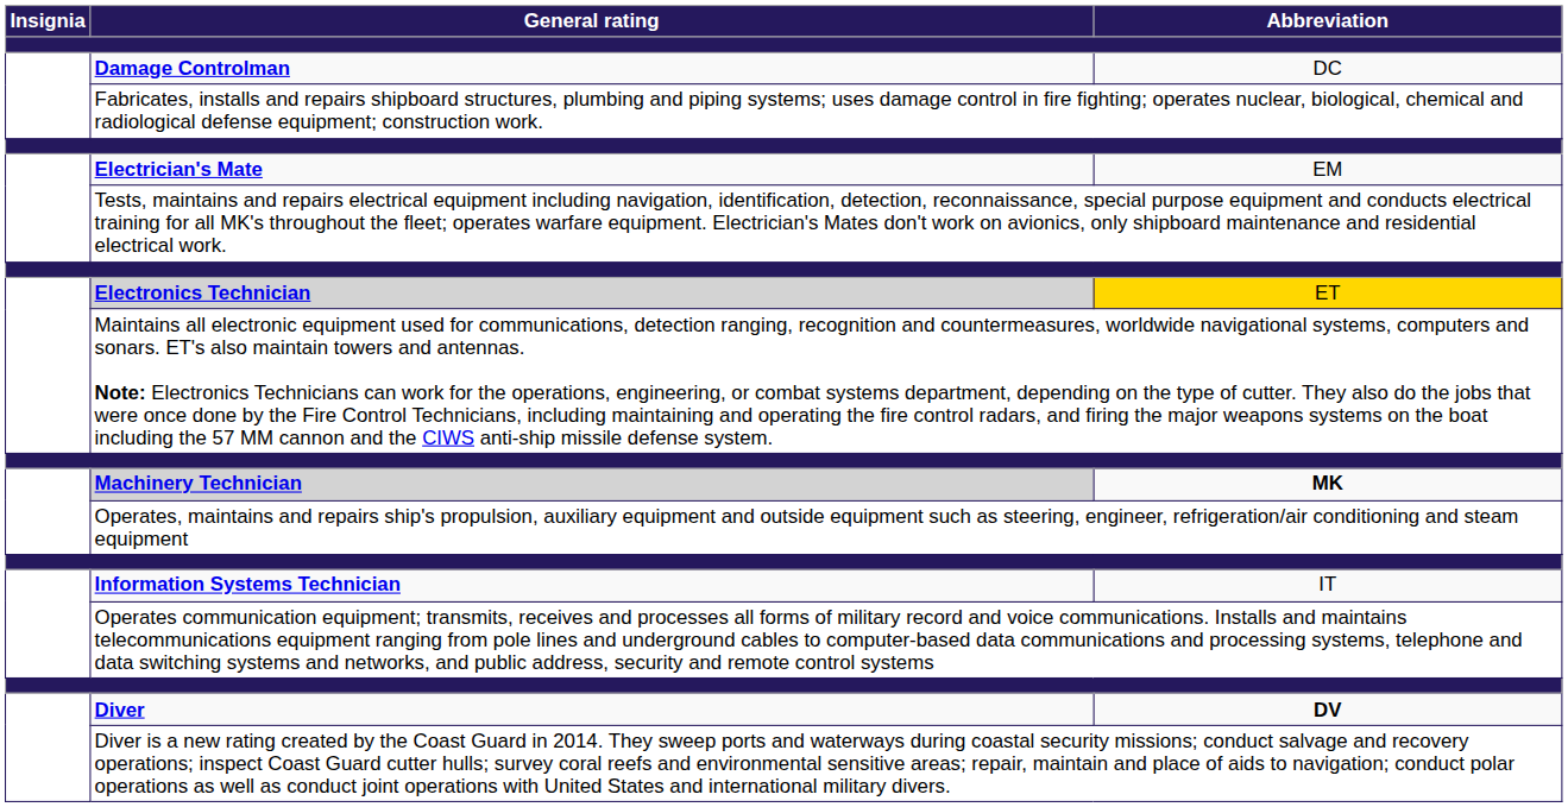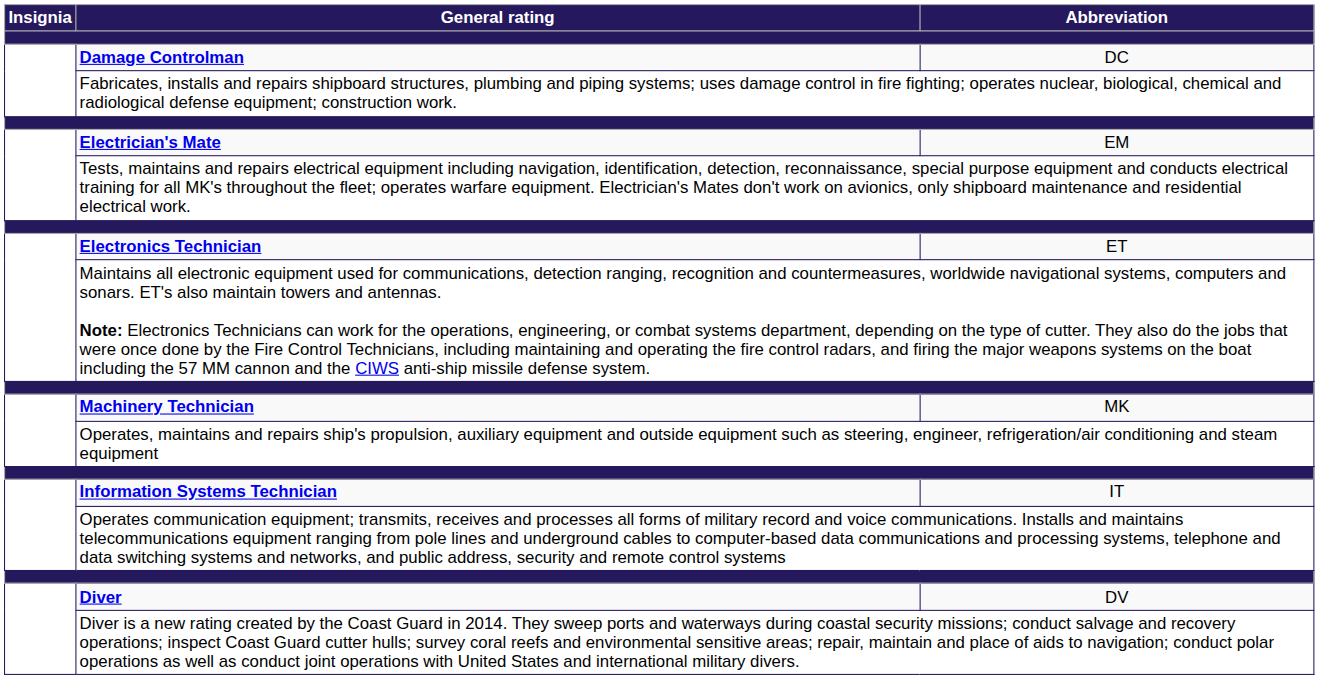Electronics Technician | General rating: lightgrey background -> no background
Electronics Technician | Abbreviation: gold background -> no background
Machinery Technician | General rating: lightgrey background -> no background
Machinery Technician | Abbreviation: bold -> normal
Diver | Abbreviation: bold -> normal
